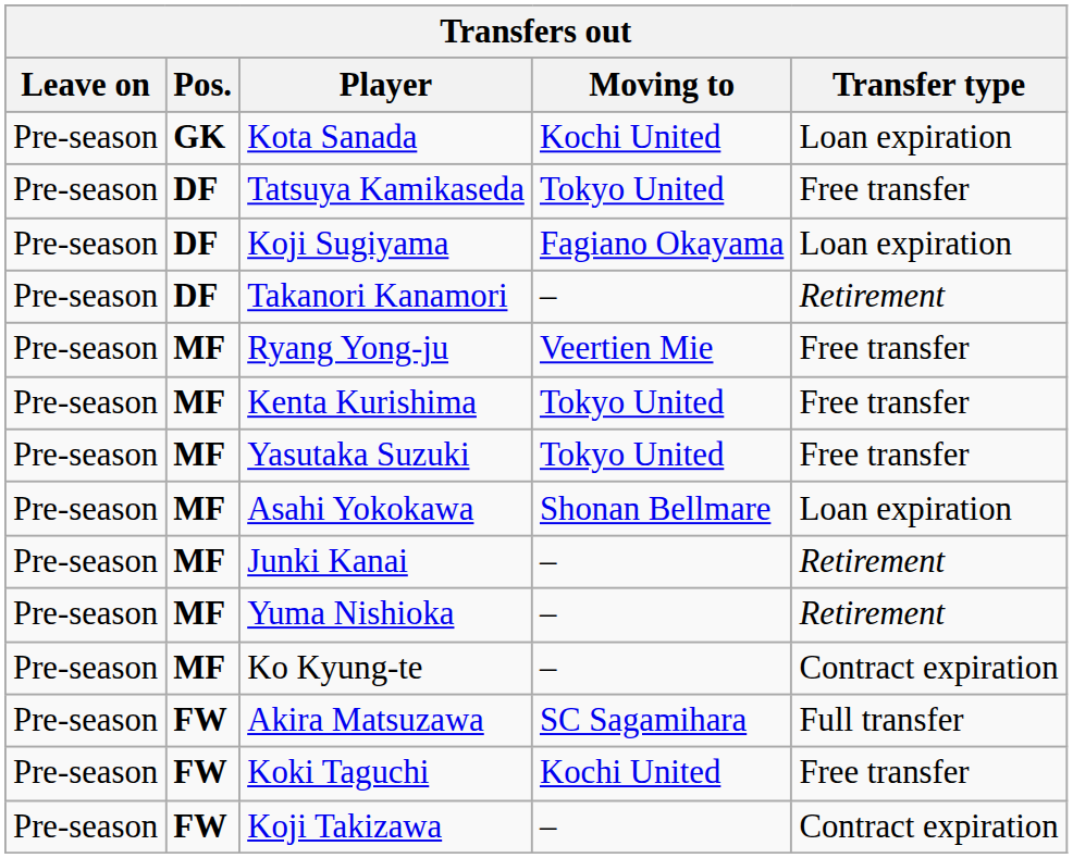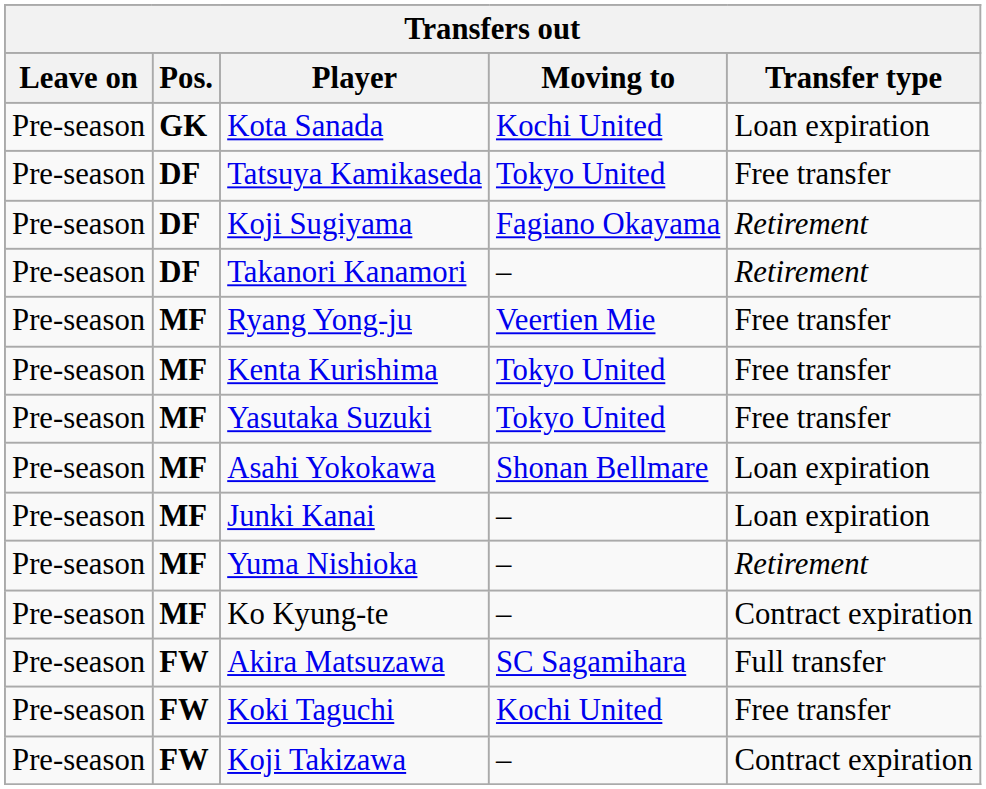Koji Sugiyama | Transfer type: Loan expiration -> Retirement
Junki Kanai | Transfer type: Retirement -> Loan expiration
